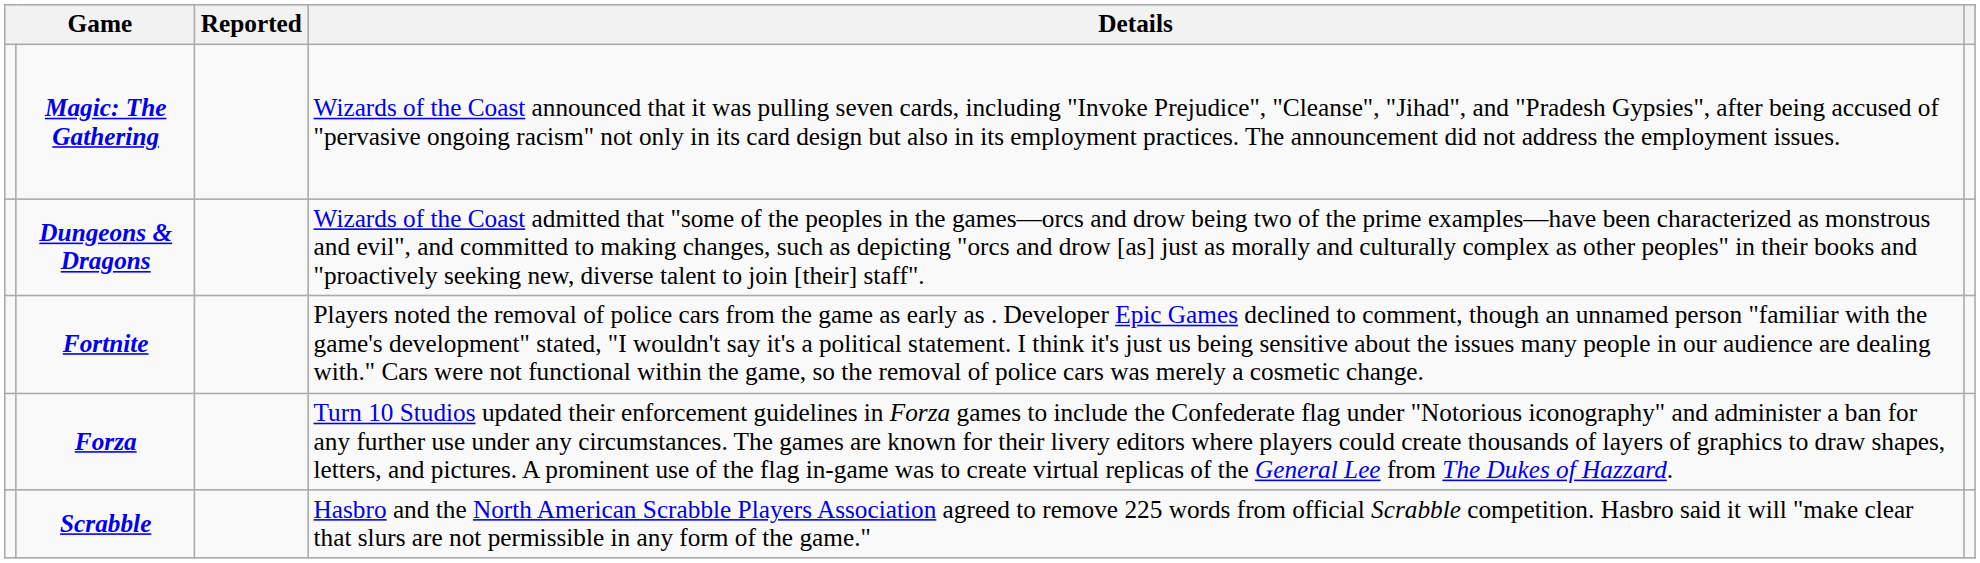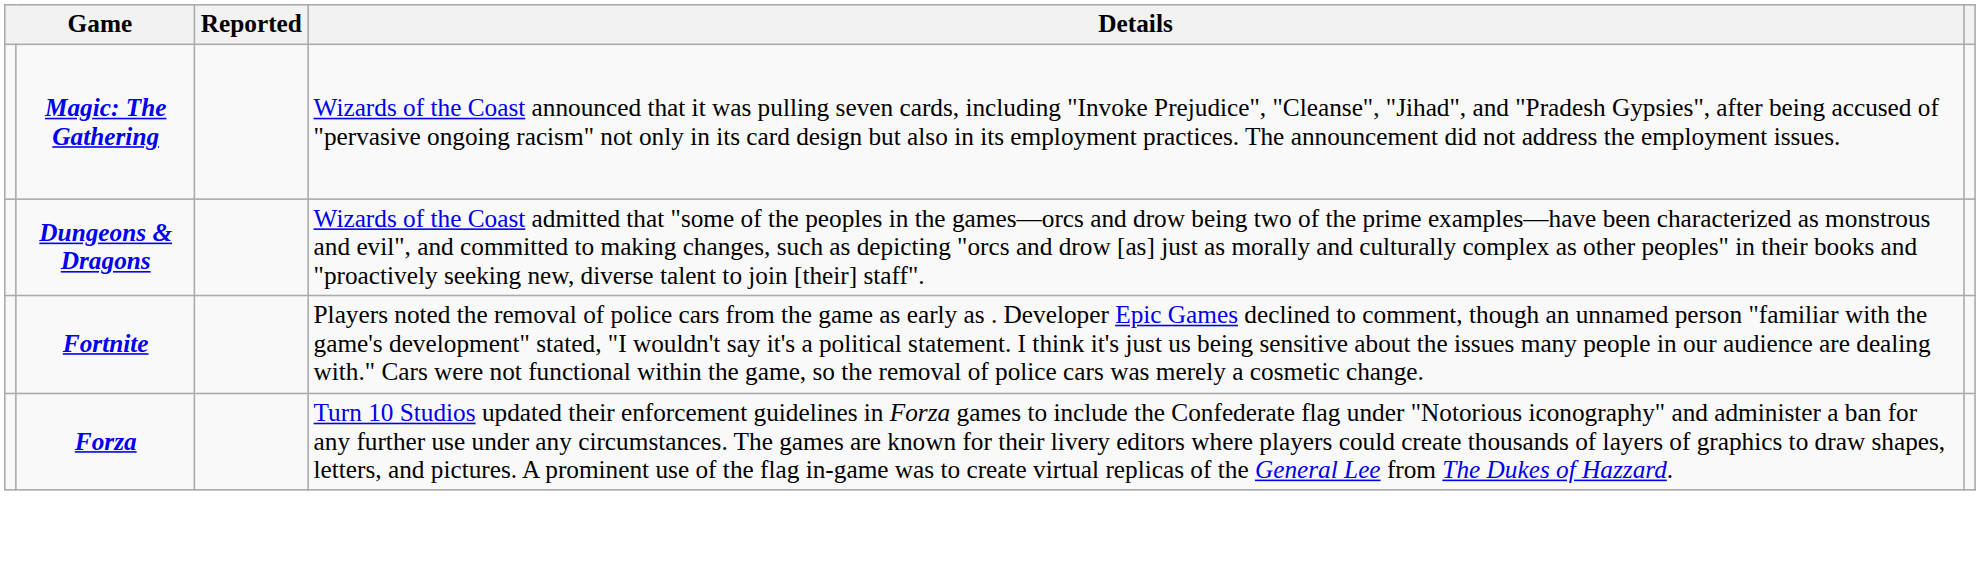- row: Scrabble | Hasbro and the North American Scrabble Players Association agreed to remove 225 words from official Scrabble competition. Hasbro said it will "make clear that slurs are not permissible in any form of the game."
